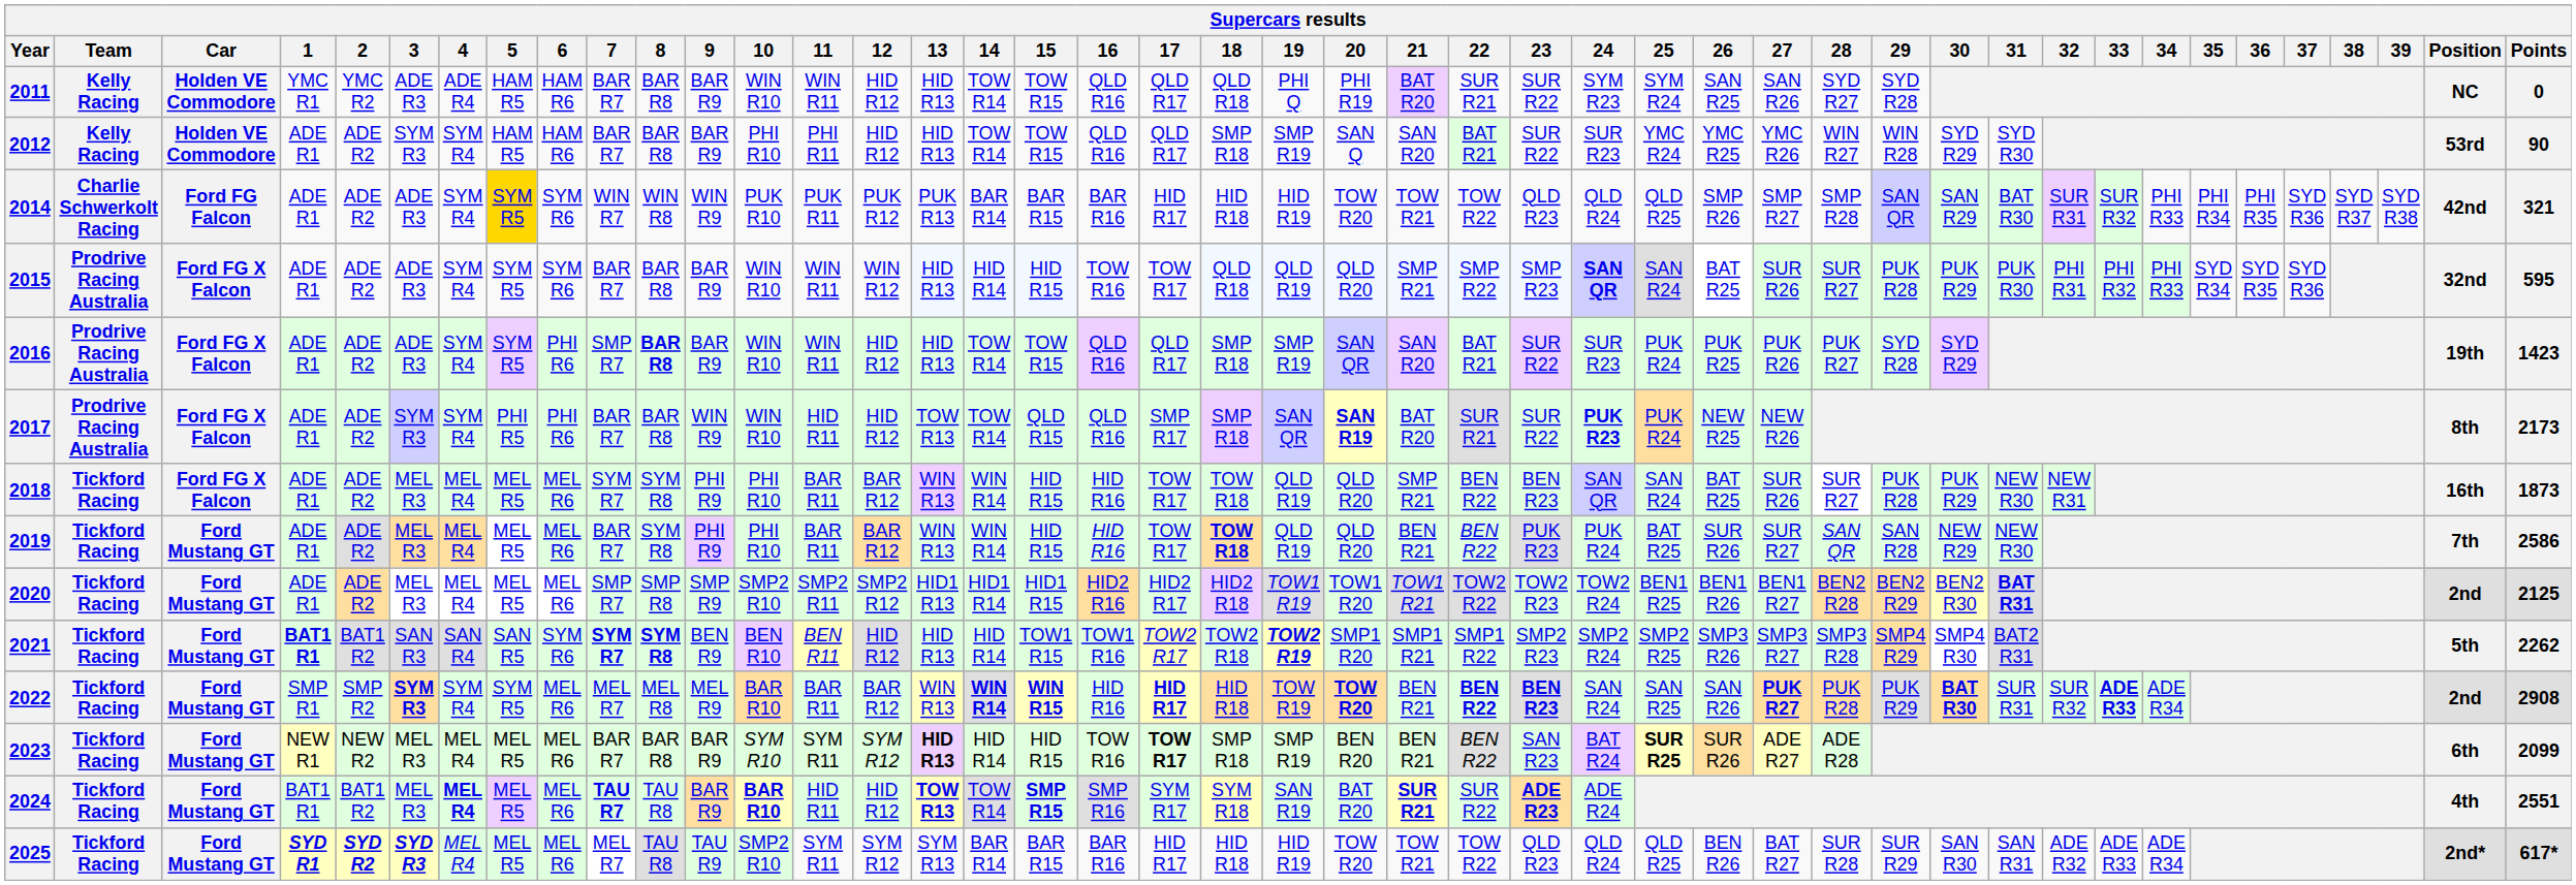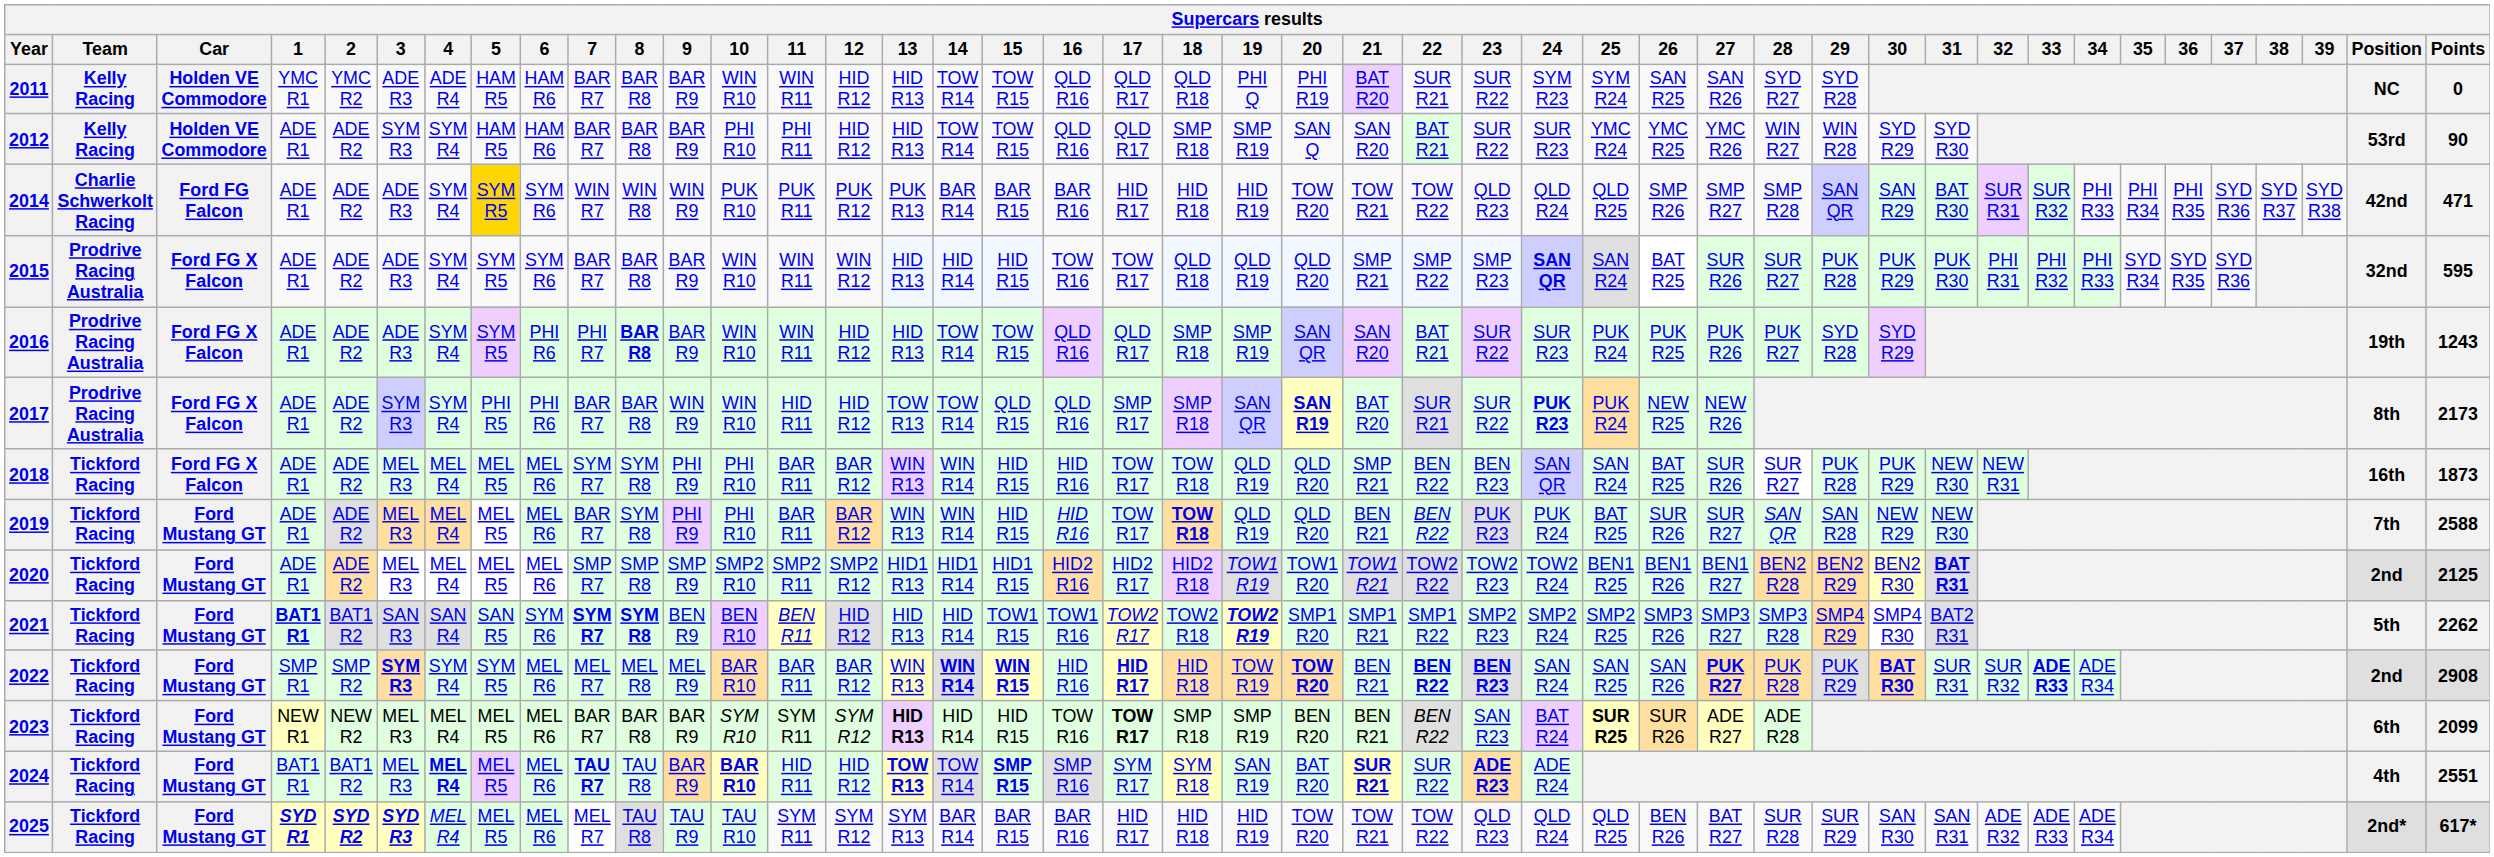2014 | Points: 321 -> 471
2016 | 7: SMP R7 -> PHI R7
2016 | Points: 1423 -> 1243
2019 | Points: 2586 -> 2588
2025 | 10: SMP2 R10 -> TAU R10
